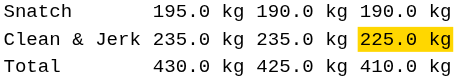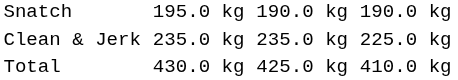Clean & Jerk | column 4: gold background -> no background
